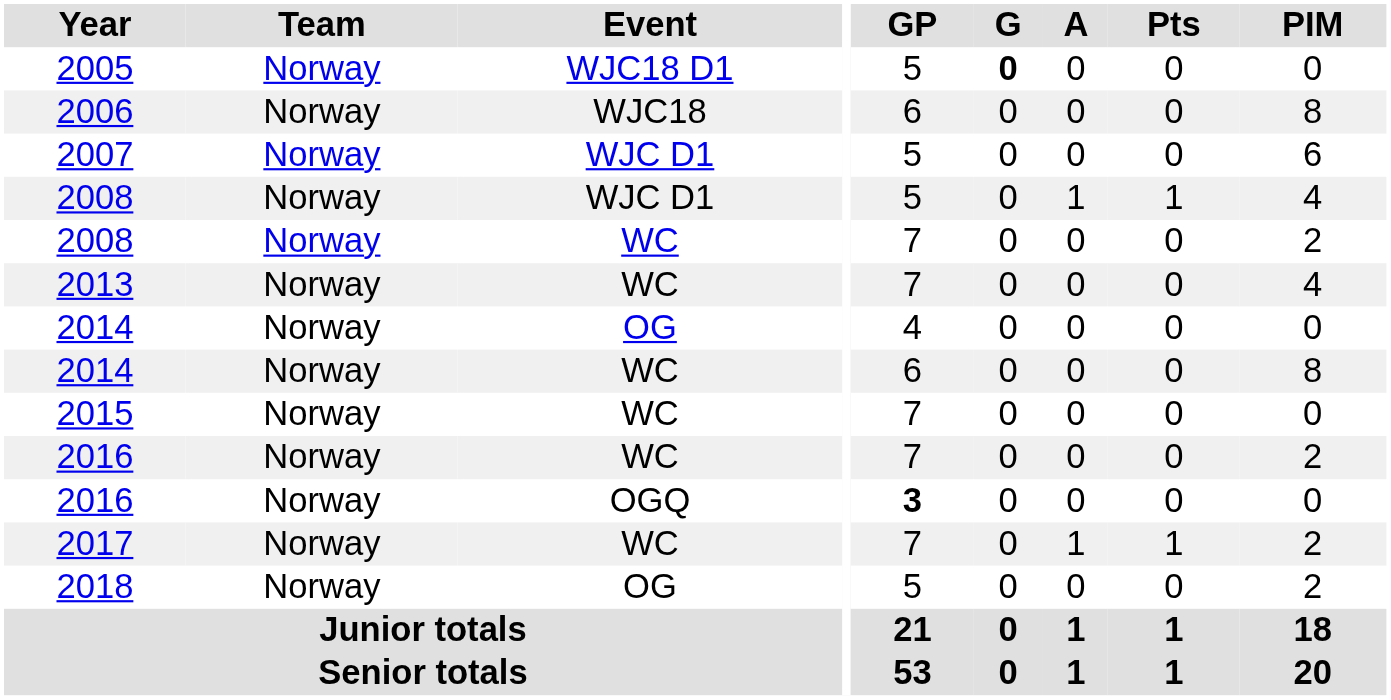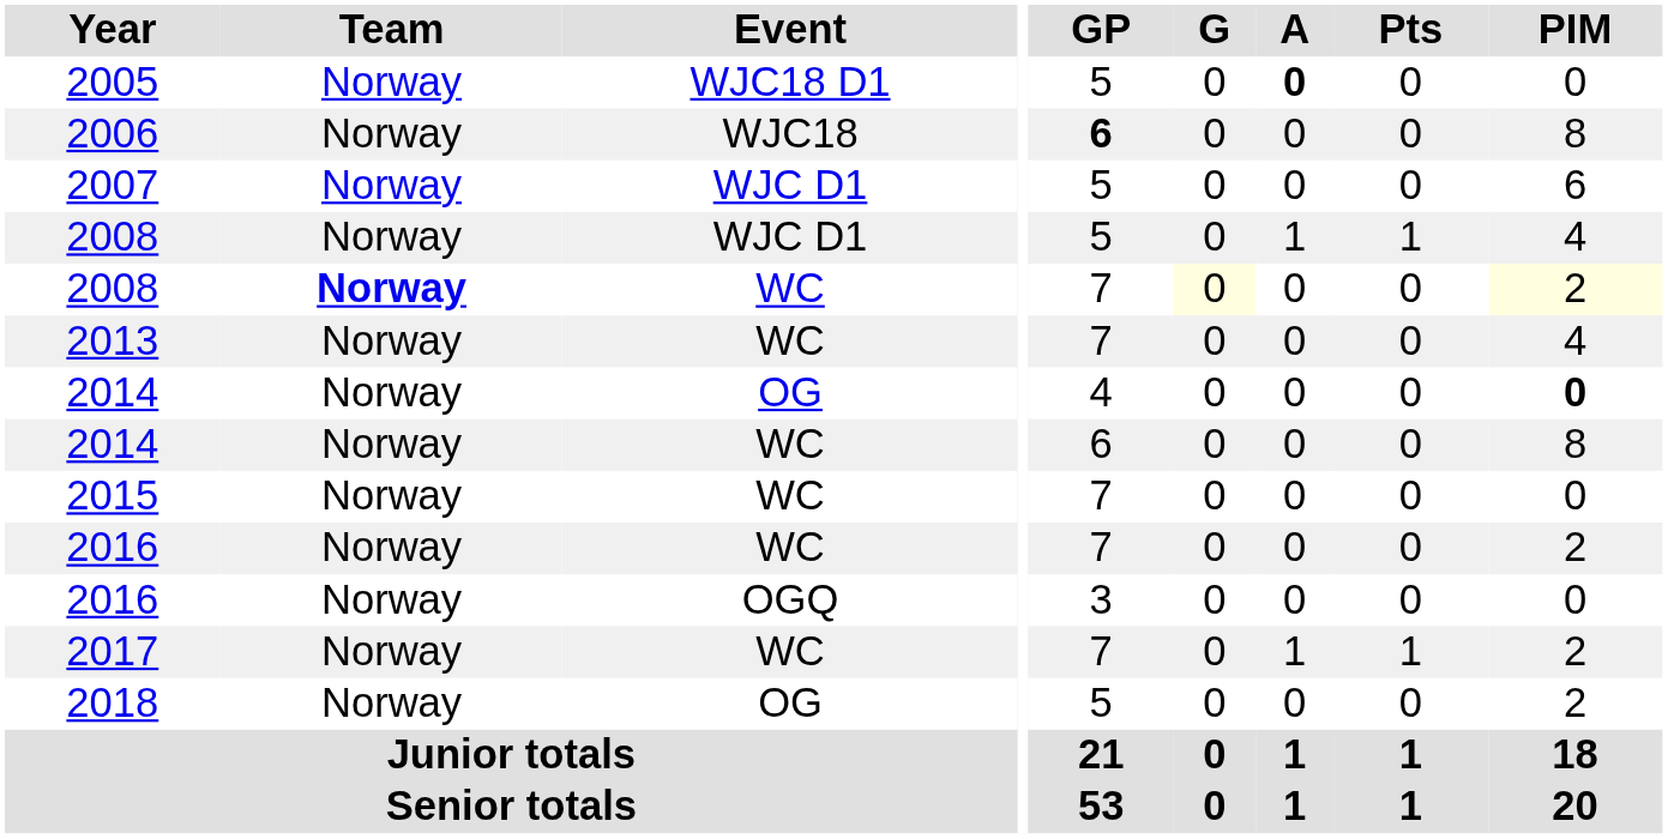2005 | G: bold -> normal
2005 | A: normal -> bold
2006 | GP: normal -> bold
2008 / WC | Team: normal -> bold
2008 / WC | G: no background -> lightyellow background
2008 / WC | PIM: no background -> lightyellow background
2014 / OG | PIM: normal -> bold
2016 / OGQ | GP: bold -> normal
